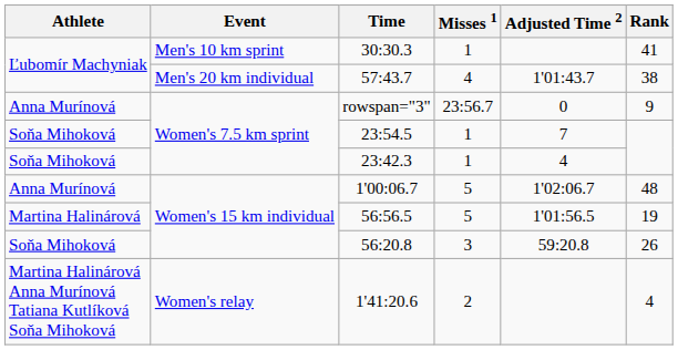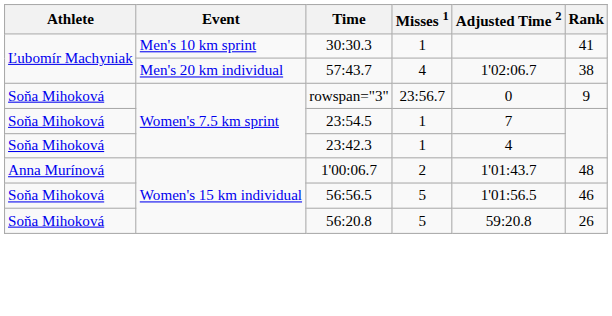57:43.7 | Adjusted Time 2: 1'01:43.7 -> 1'02:06.7
rowspan="3" | Athlete: Anna Murínová -> Soňa Mihoková
1'00:06.7 | Misses 1: 5 -> 2
1'00:06.7 | Adjusted Time 2: 1'02:06.7 -> 1'01:43.7
56:56.5 | Athlete: Martina Halinárová -> Soňa Mihoková
56:56.5 | Rank: 19 -> 46
56:20.8 | Misses 1: 3 -> 5
- row: Martina Halinárová Anna Murínová Tatiana Kutlíková Soňa Mihoková | Women's relay | 1'41:20.6 | 2 | 4
